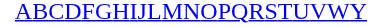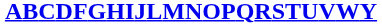row 1 | column 1: normal -> bold
